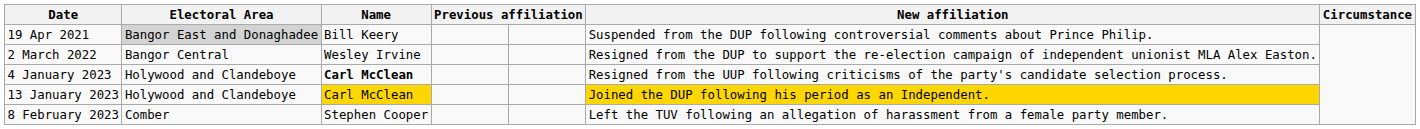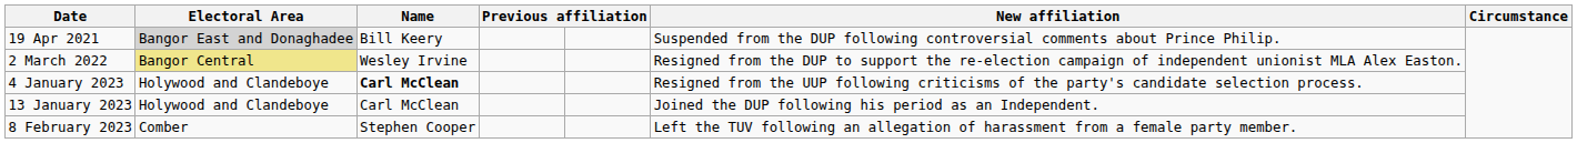2 March 2022 | Electoral Area: no background -> khaki background
13 January 2023 | Name: gold background -> no background
13 January 2023 | column 6: gold background -> no background
